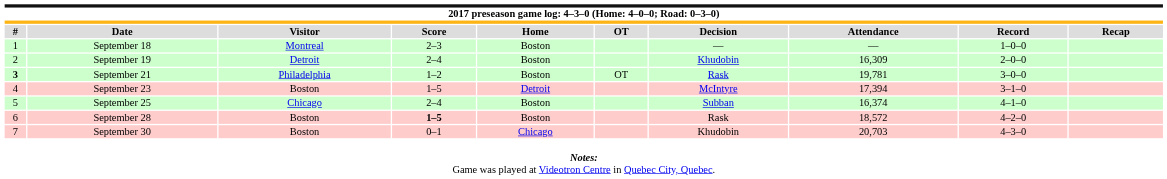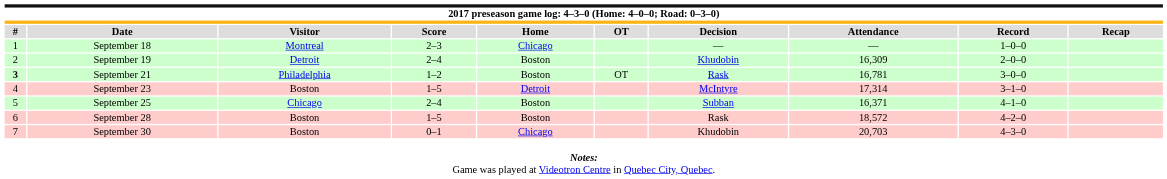September 18 | Home: Boston -> Chicago
September 21 | Attendance: 19,781 -> 16,781
September 23 | Attendance: 17,394 -> 17,314
September 25 | Attendance: 16,374 -> 16,371
September 28 | Score: bold -> normal
